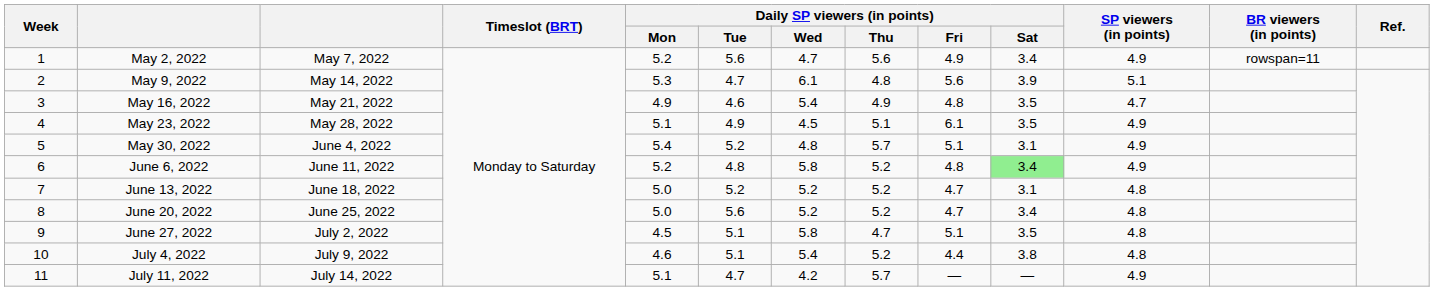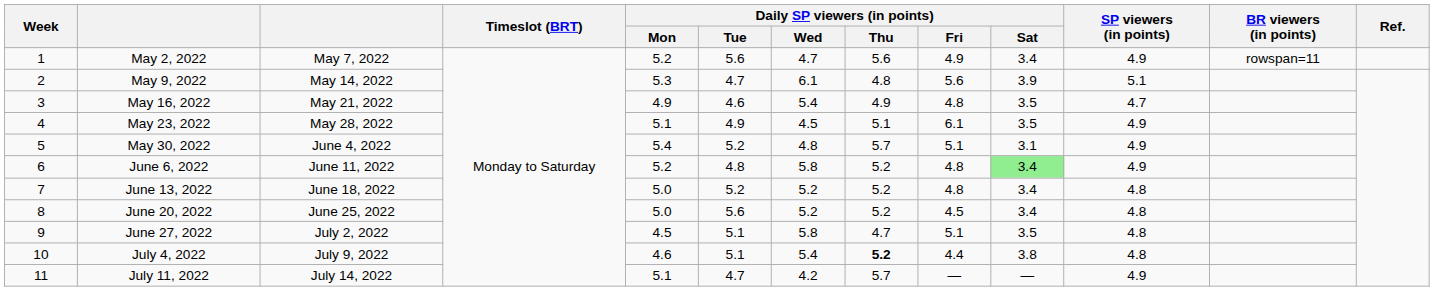June 13, 2022 | Daily SP viewers (in points) / Fri: 4.7 -> 4.8
June 13, 2022 | Daily SP viewers (in points) / Sat: 3.1 -> 3.4
June 20, 2022 | Daily SP viewers (in points) / Fri: 4.7 -> 4.5
July 4, 2022 | Daily SP viewers (in points) / Thu: normal -> bold
